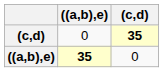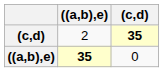row 2 | ((a,b),e): 0 -> 2
